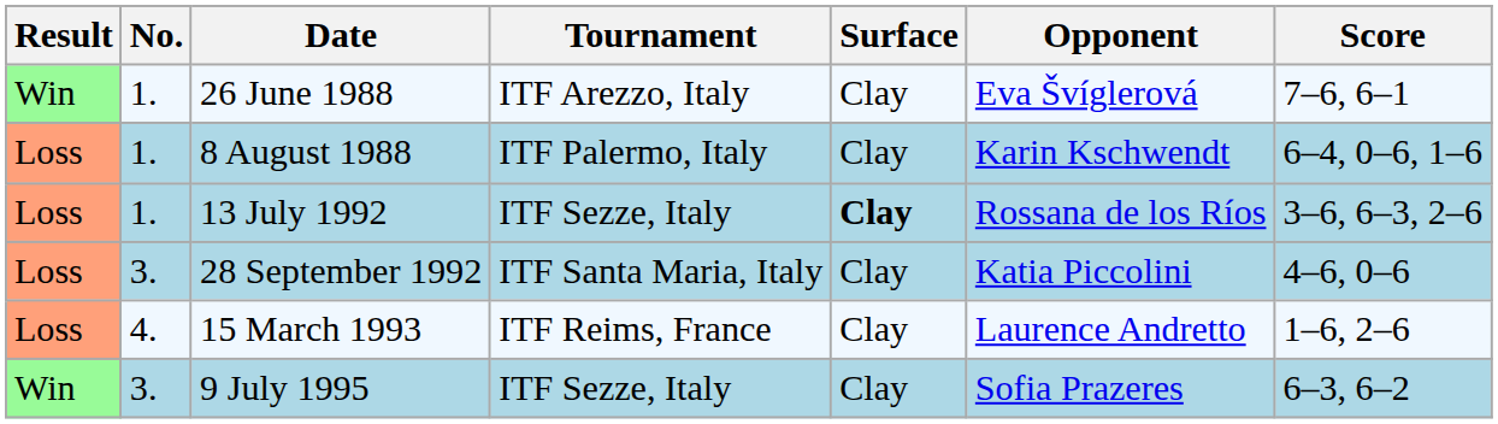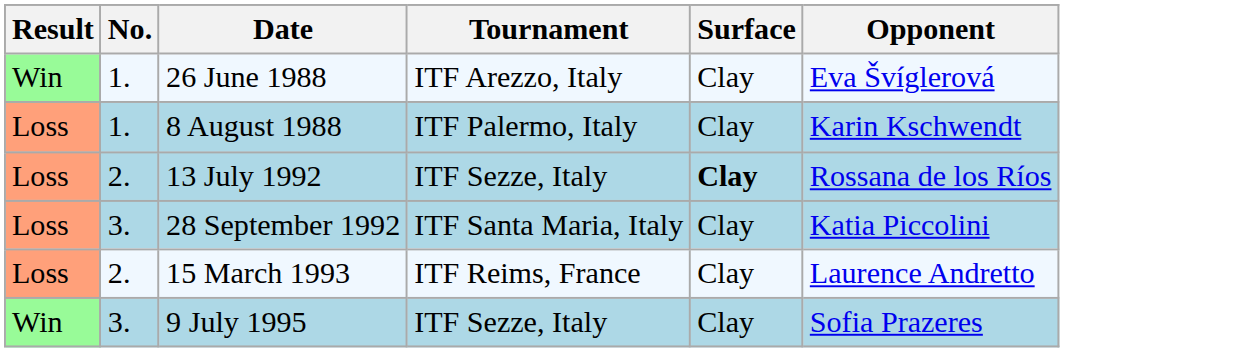- column: Score | 7–6, 6–1 | 6–4, 0–6, 1–6 | 3–6, 6–3, 2–6 | 4–6, 0–6 | 1–6, 2–6 | 6–3, 6–2
13 July 1992 | No.: 1. -> 2.
15 March 1993 | No.: 4. -> 2.
